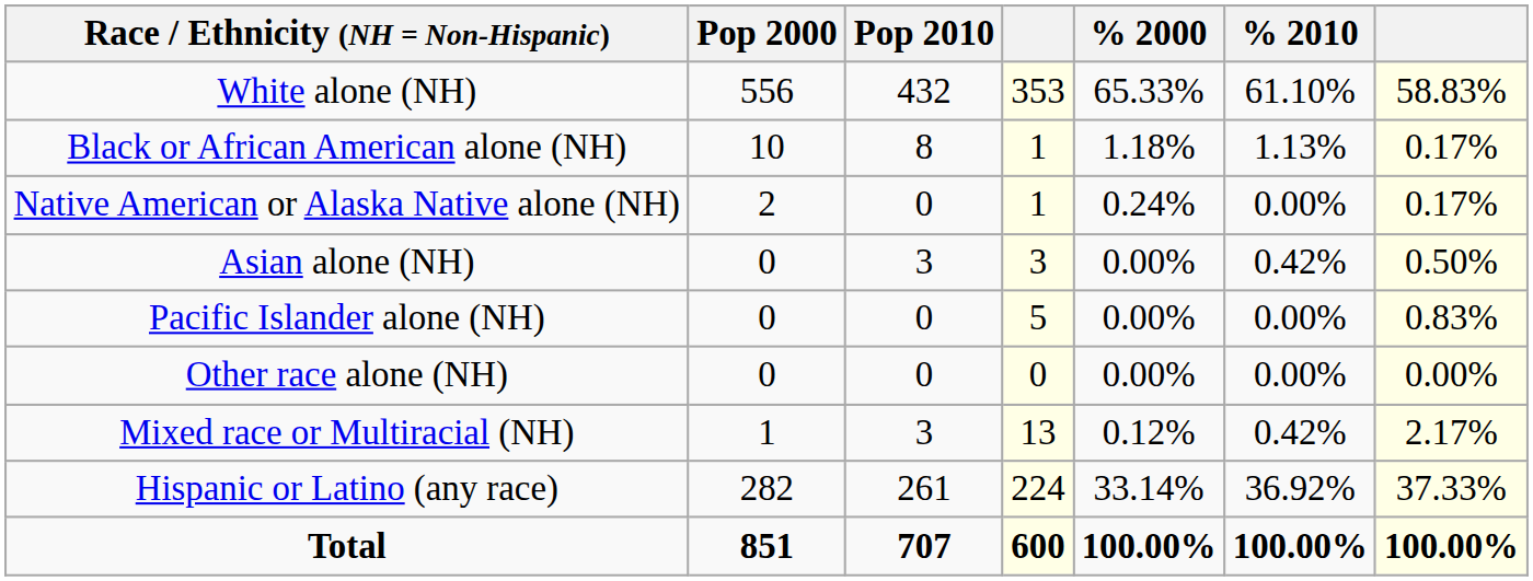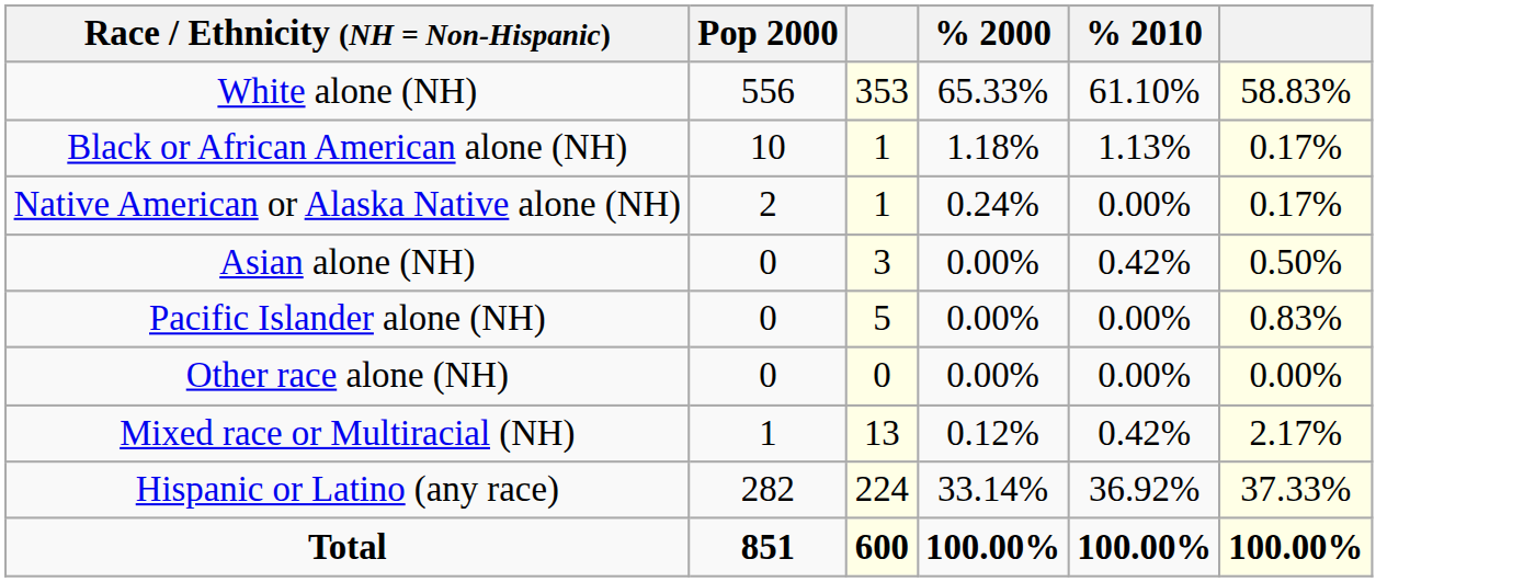- column: Pop 2010 | 432 | 8 | 0 | 3 | 0 | 0 | 3 | 261 | 707
